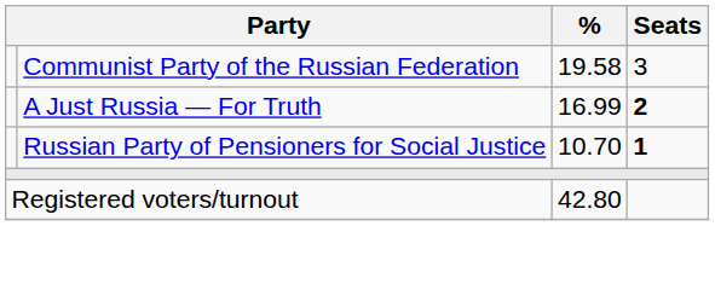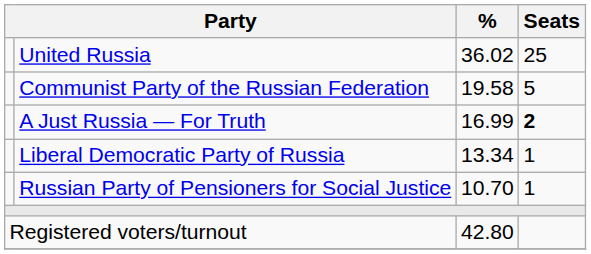+ row: United Russia | 36.02 | 25
Communist Party of the Russian Federation | Seats: 3 -> 5
+ row: Liberal Democratic Party of Russia | 13.34 | 1
Russian Party of Pensioners for Social Justice | Seats: bold -> normal
